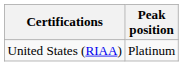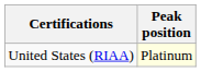United States (RIAA) | Peak position: no background -> lightyellow background
